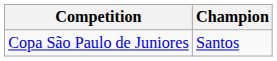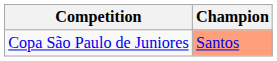Copa São Paulo de Juniores | Champion: no background -> lightsalmon background
